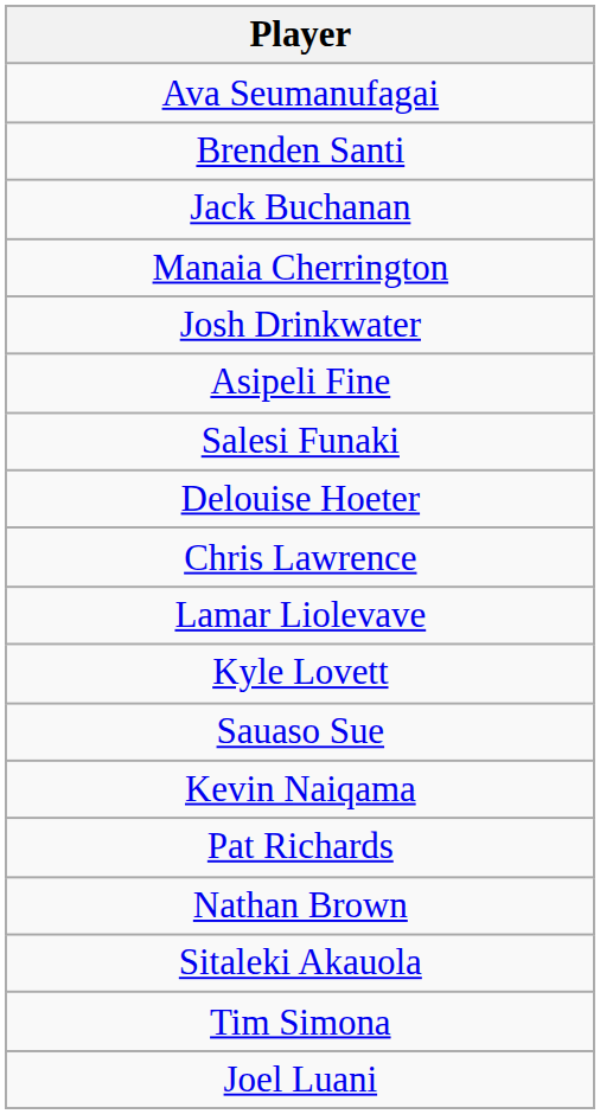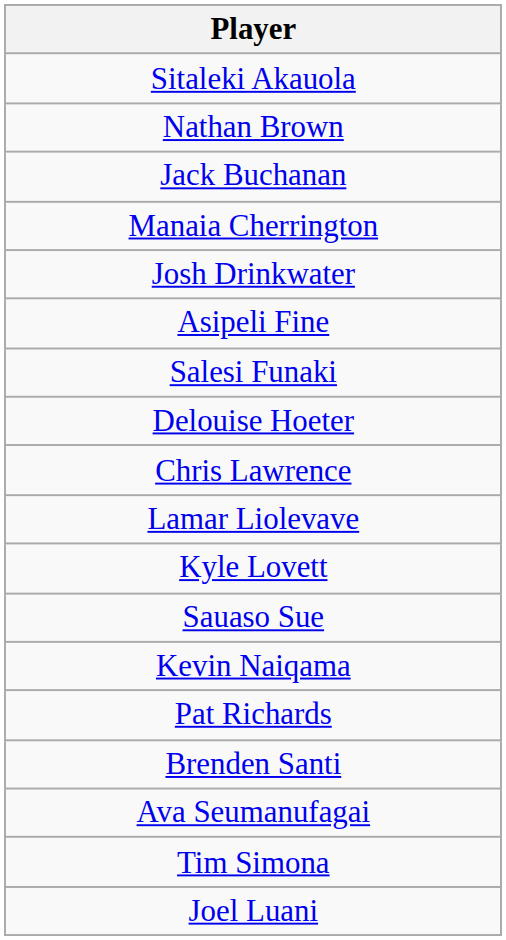row 2 | column 1: Ava Seumanufagai -> Sitaleki Akauola
row 3 | column 1: Brenden Santi -> Nathan Brown
row 16 | column 1: Nathan Brown -> Brenden Santi
row 17 | column 1: Sitaleki Akauola -> Ava Seumanufagai
